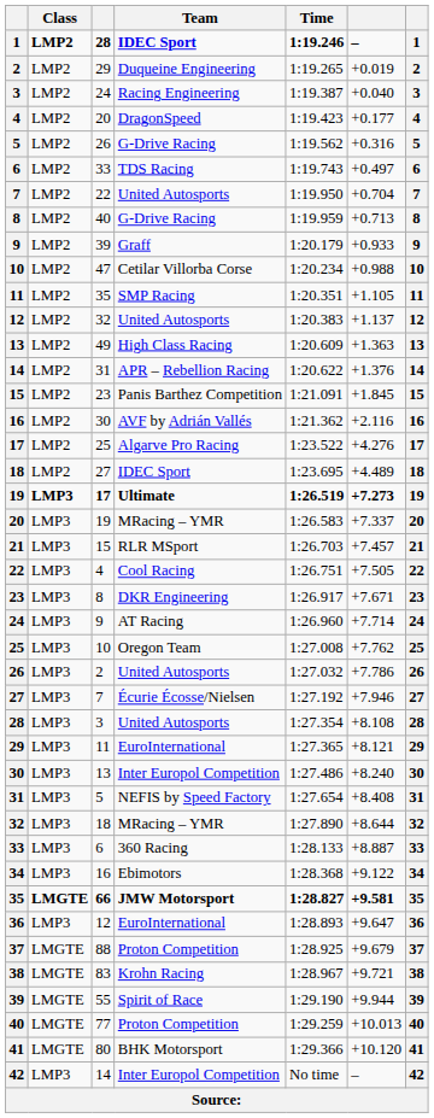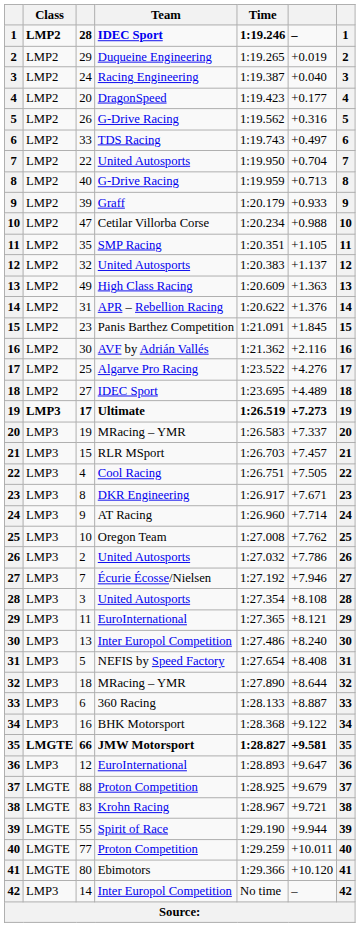row 35 | Team: Ebimotors -> BHK Motorsport
row 41 | column 6: +10.013 -> +10.011
row 42 | Team: BHK Motorsport -> Ebimotors
